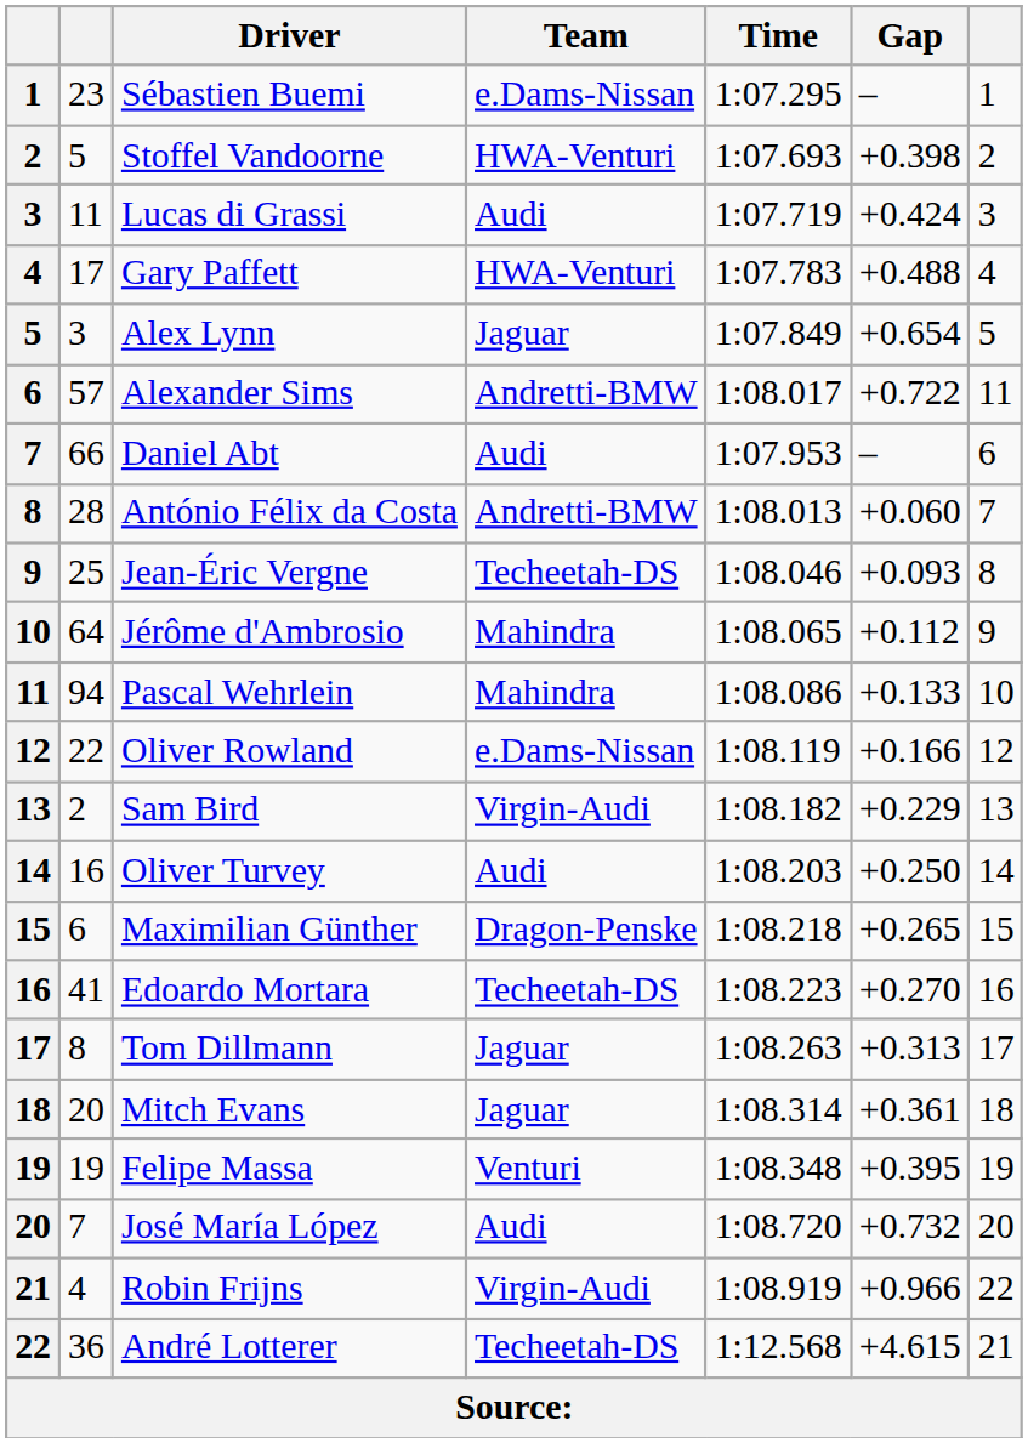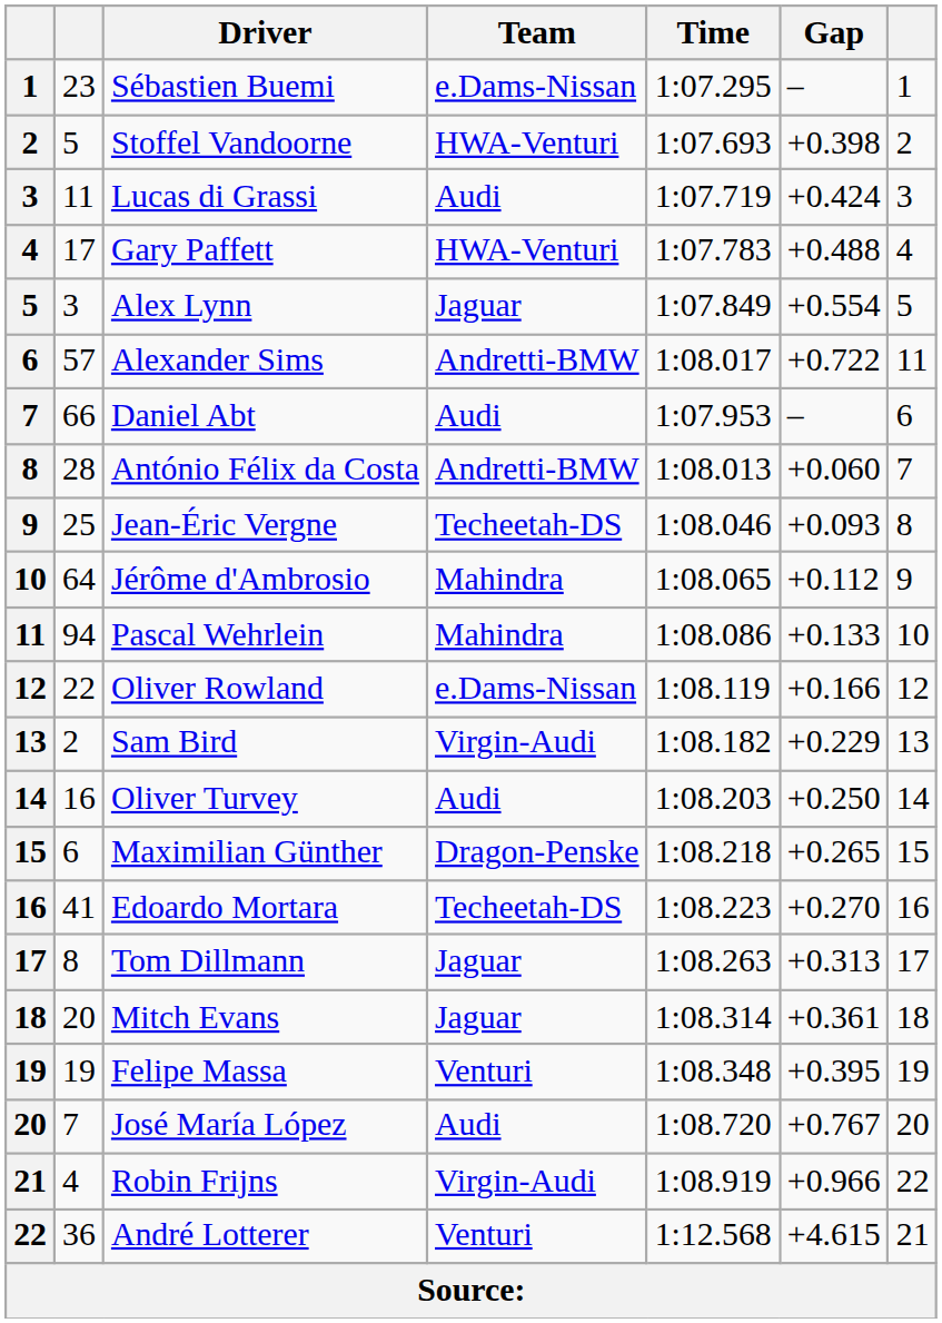Alex Lynn | Gap: +0.654 -> +0.554
José María López | Gap: +0.732 -> +0.767
André Lotterer | Team: Techeetah-DS -> Venturi
